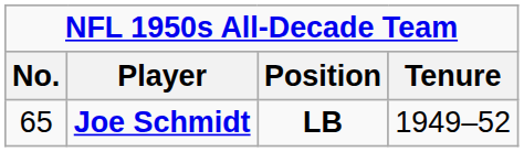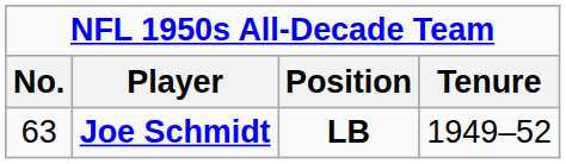Joe Schmidt | No.: 65 -> 63
